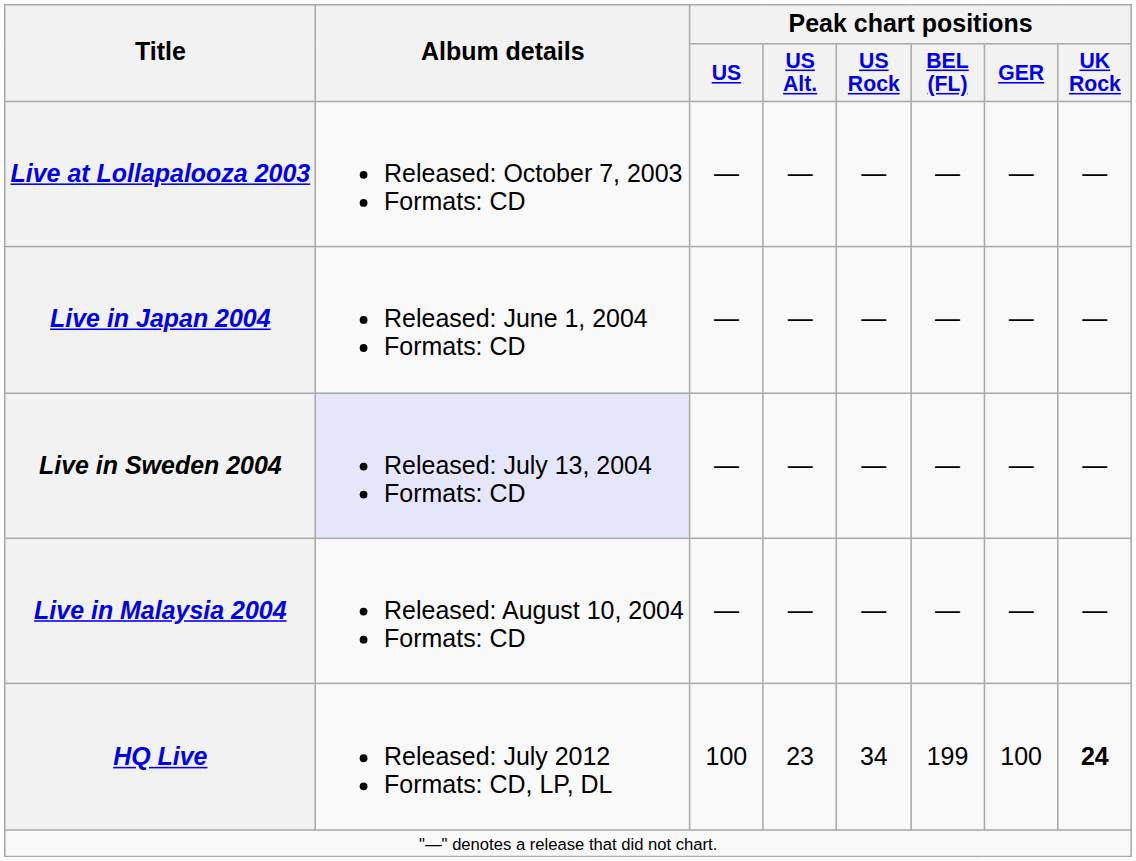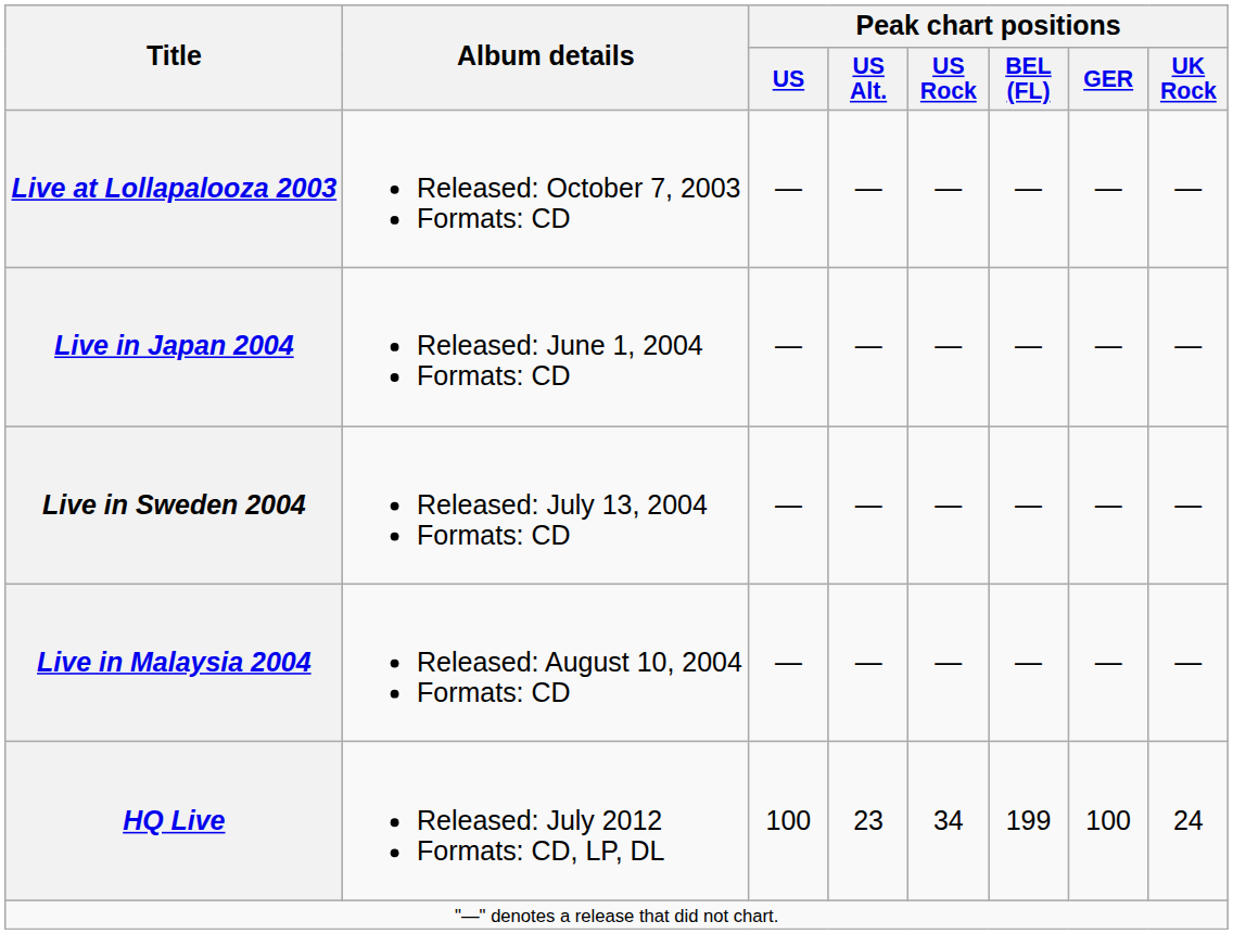Live in Sweden 2004 | Album details: lavender background -> no background
HQ Live | Peak chart positions / UK Rock: bold -> normal
